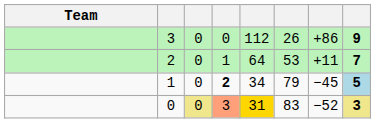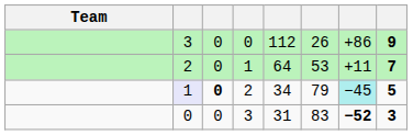row 4 | column 2: no background -> lavender background
row 4 | column 3: normal -> bold
row 4 | column 4: bold -> normal
row 4 | column 7: no background -> paleturquoise background
row 4 | column 8: lightblue background -> no background
row 5 | column 3: khaki background -> no background
row 5 | column 4: lightsalmon background -> no background
row 5 | column 5: gold background -> no background
row 5 | column 7: normal -> bold
row 5 | column 8: khaki background -> no background
